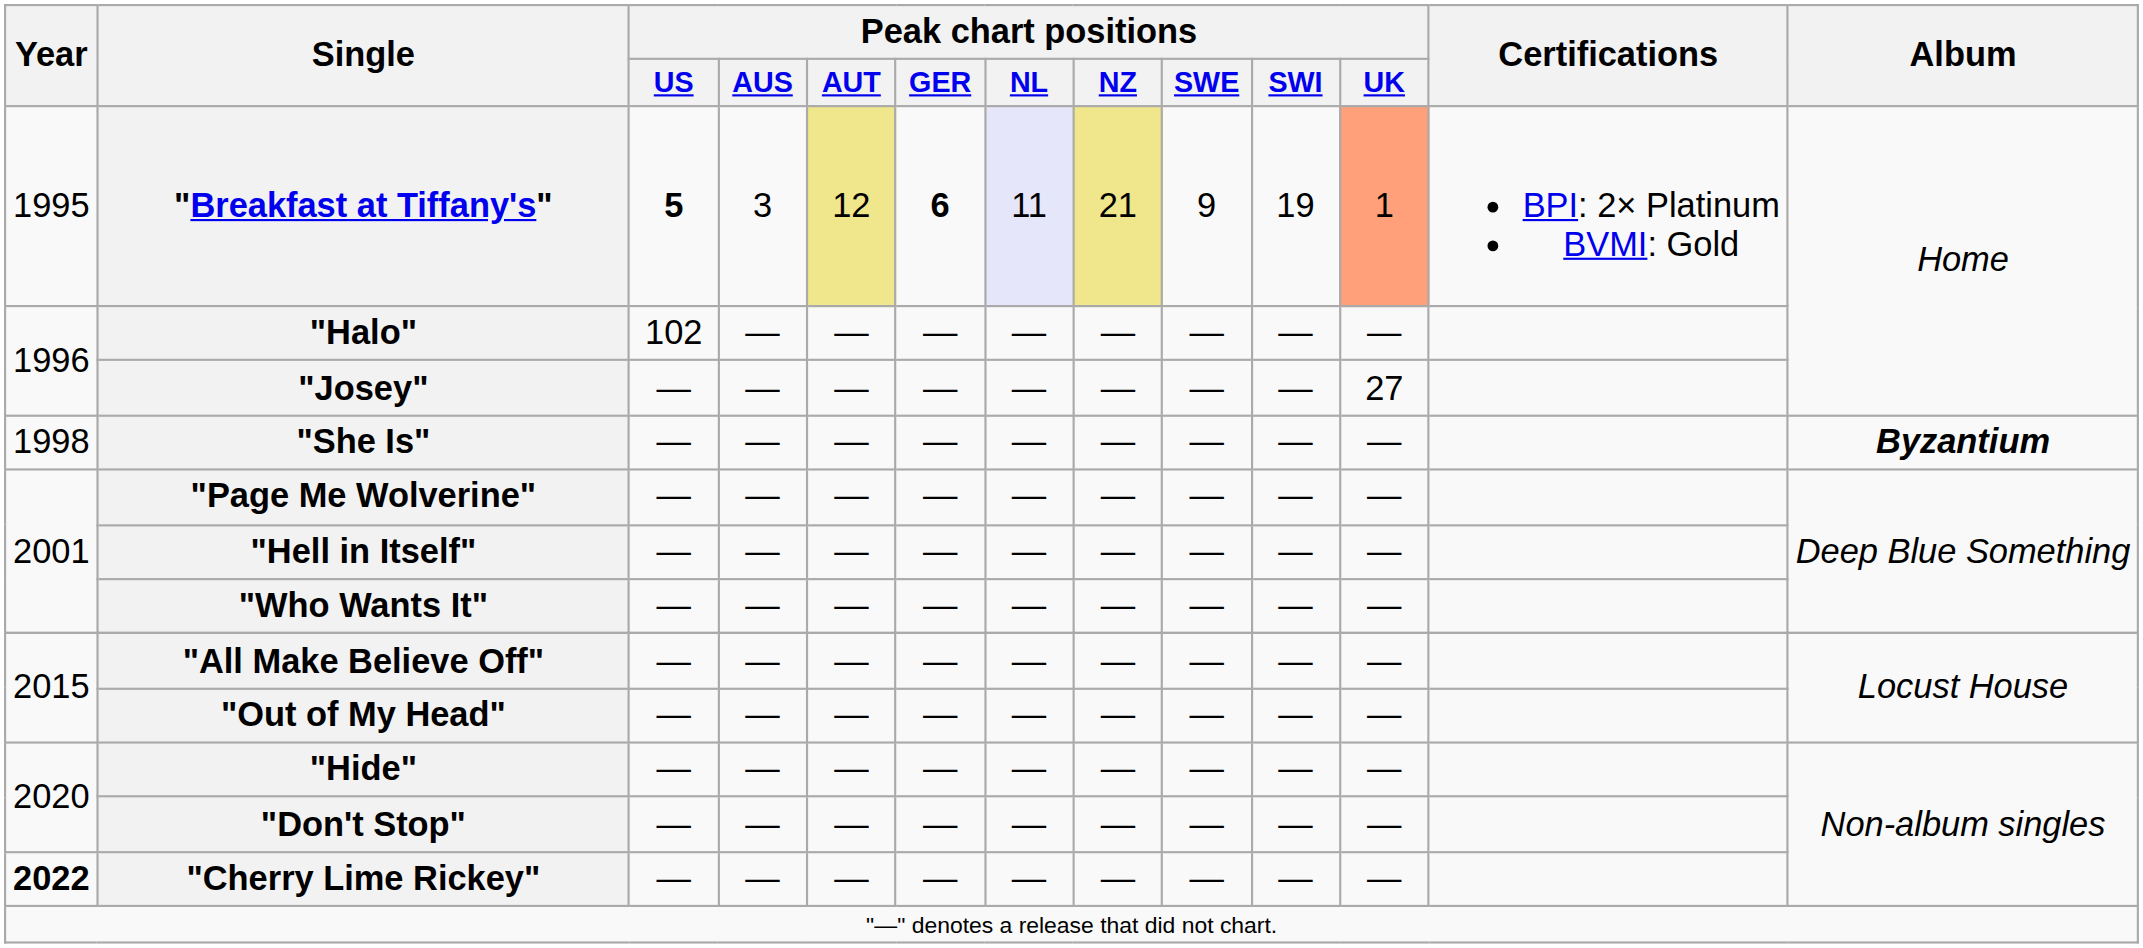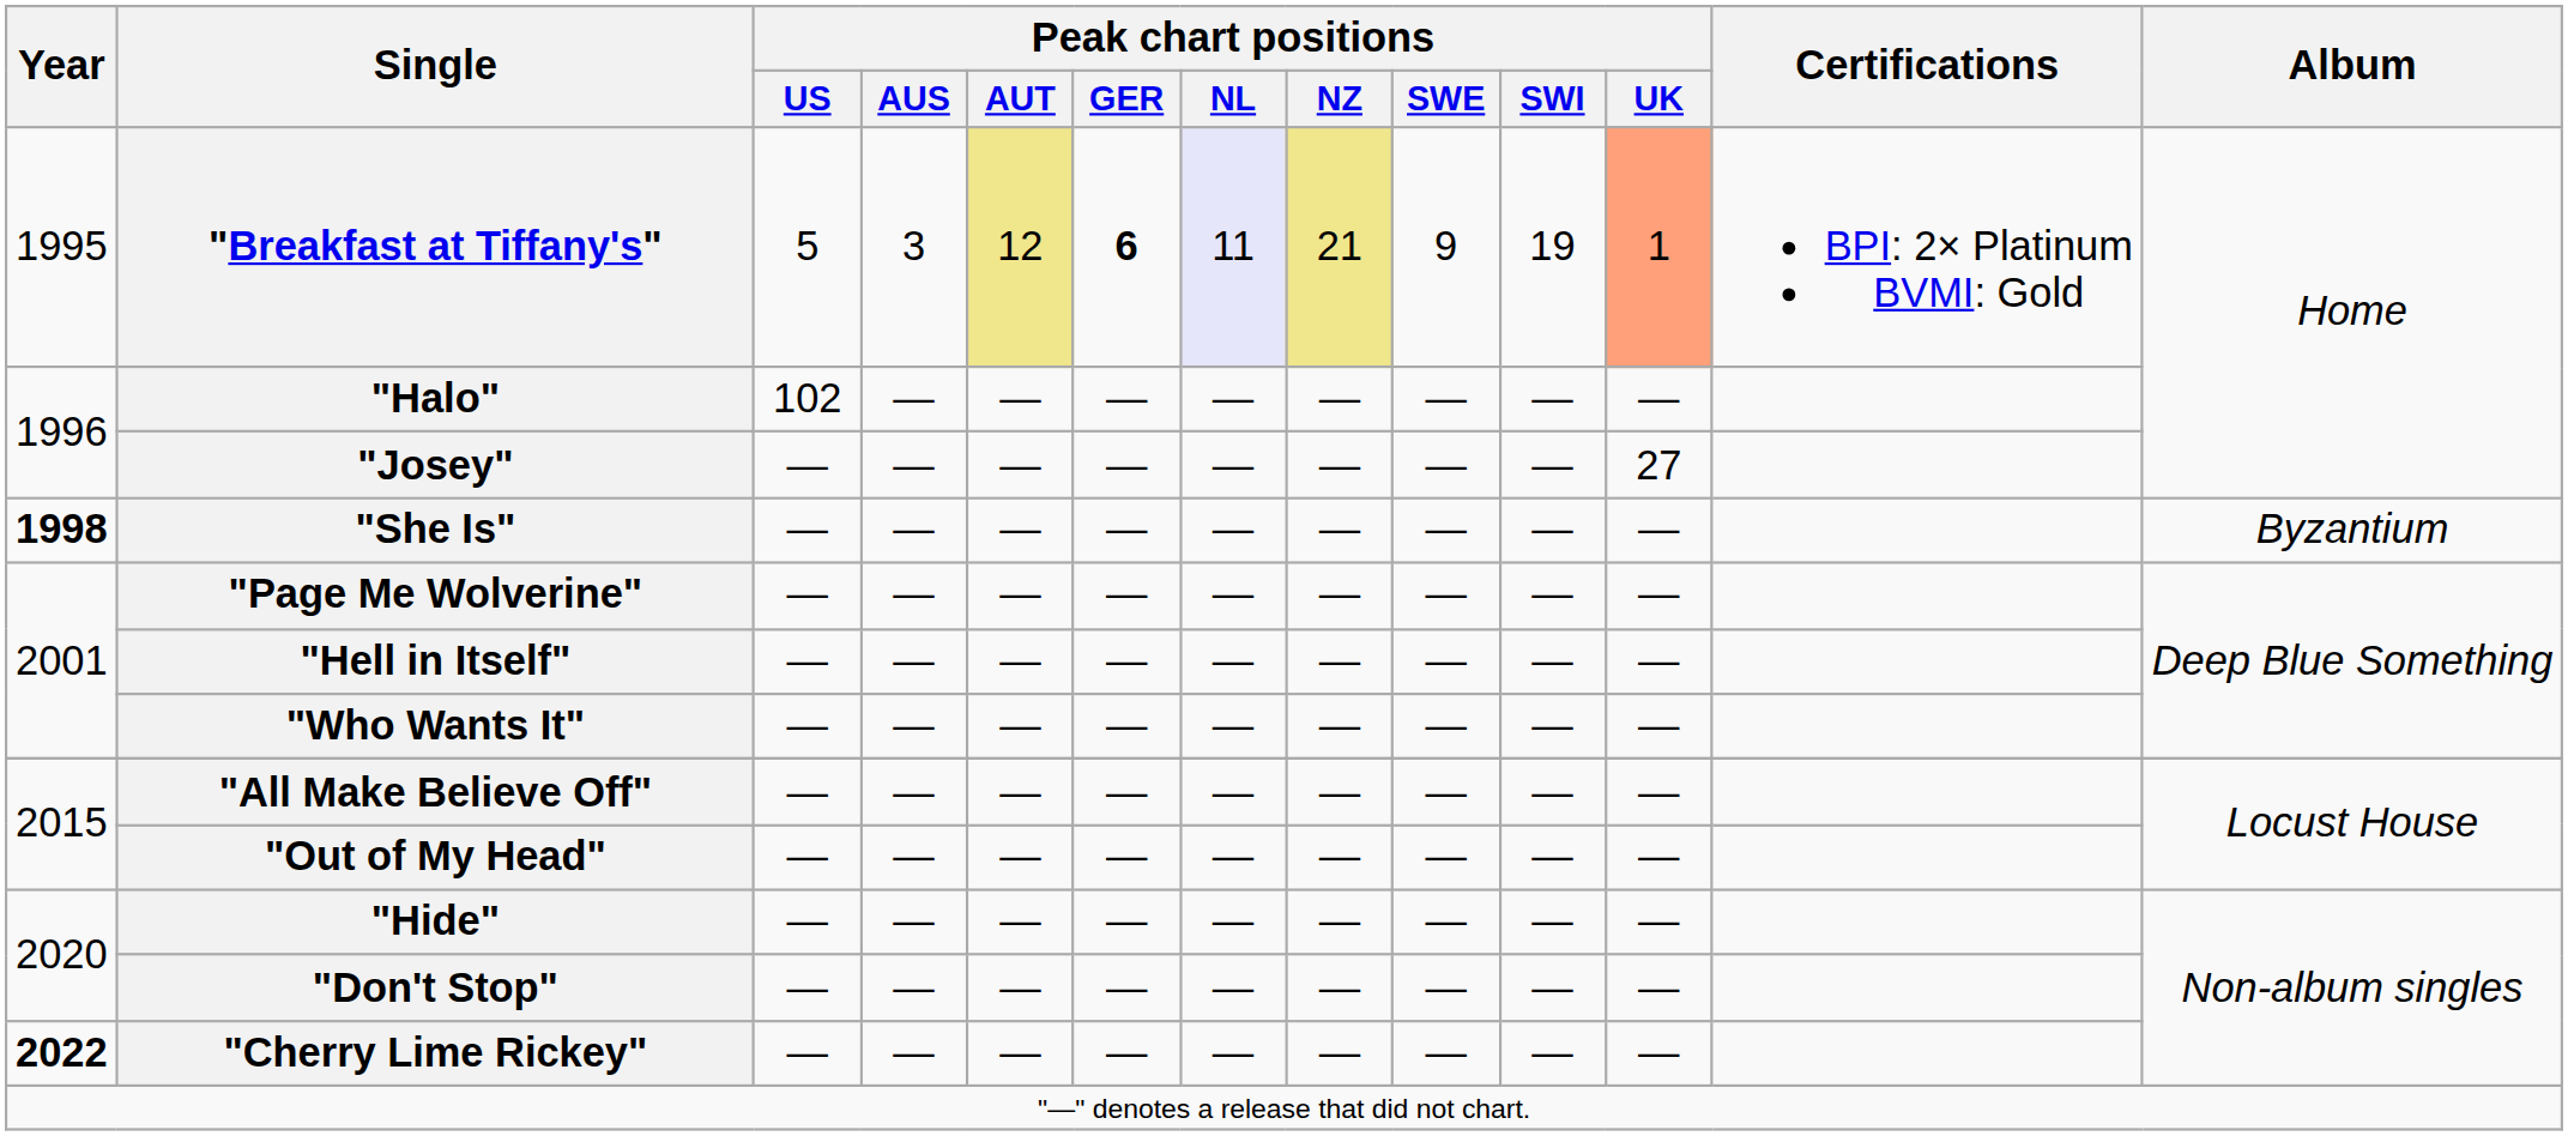"Breakfast at Tiffany's" | Peak chart positions / US: bold -> normal
"She Is" | Year: normal -> bold
"She Is" | Album: bold -> normal
